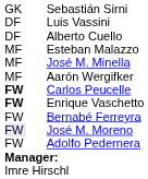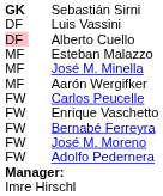Sebastián Sirni | column 1: normal -> bold
Alberto Cuello | column 1: no background -> pink background
Carlos Peucelle | column 1: bold -> normal
Enrique Vaschetto | column 1: bold -> normal
José M. Moreno | column 1: lavender background -> no background
